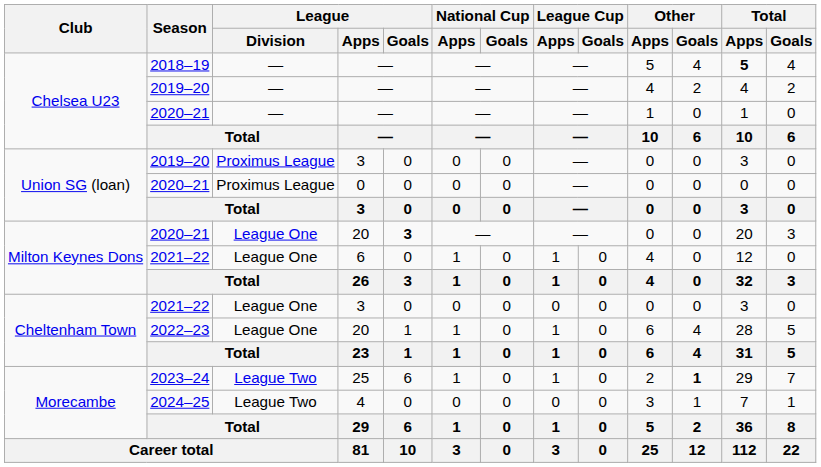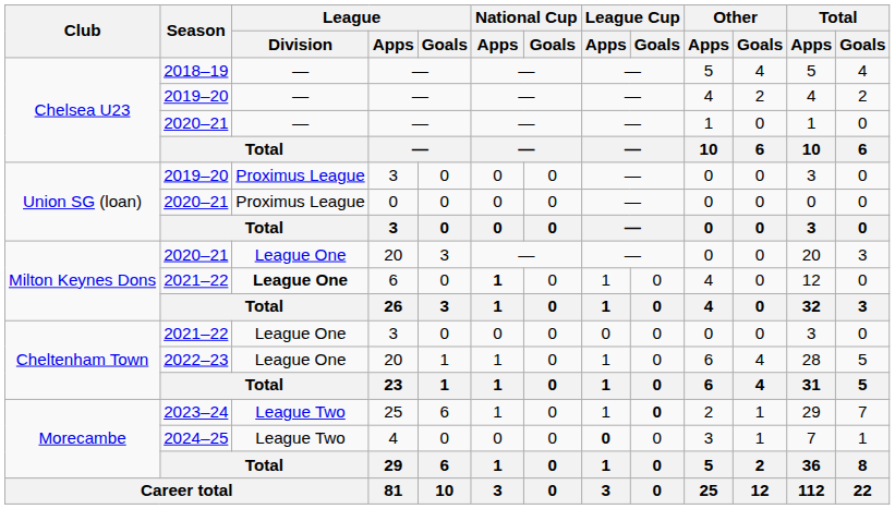2018–19 | Total / Apps: bold -> normal
2020–21 / 20 | League / Goals: bold -> normal
2021–22 / 6 | League / Division: normal -> bold
2021–22 / 6 | National Cup / Apps: normal -> bold
2023–24 | League Cup / Goals: normal -> bold
2023–24 | Other / Goals: bold -> normal
2024–25 | League Cup / Apps: normal -> bold
